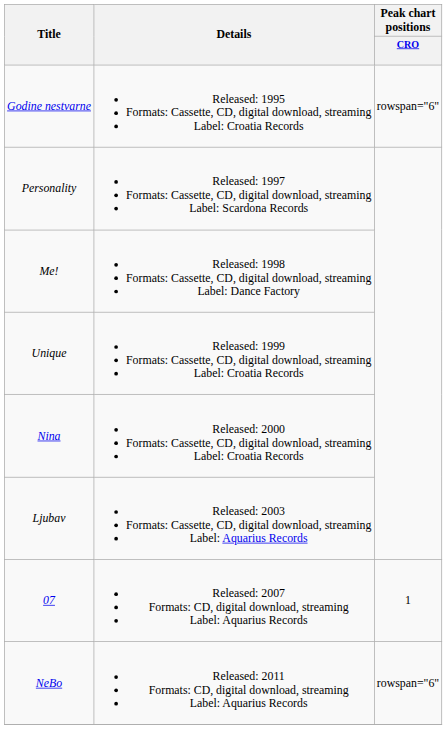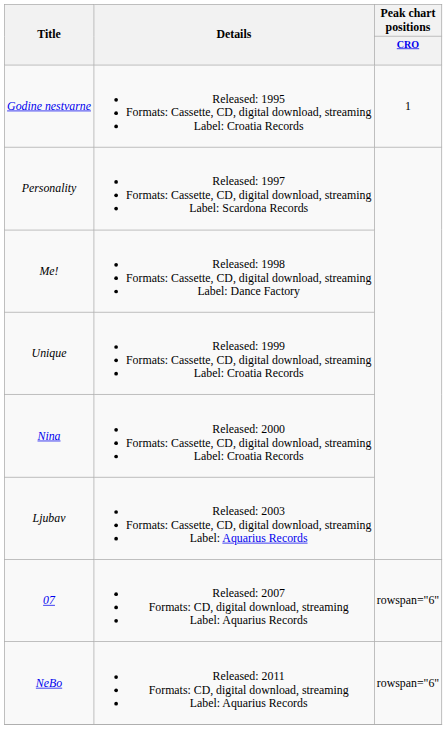Godine nestvarne | Peak chart positions / CRO: rowspan="6" -> 1
07 | Peak chart positions / CRO: 1 -> rowspan="6"
